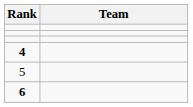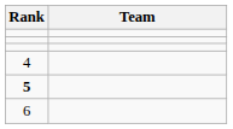row 5 | Rank: bold -> normal
row 6 | Rank: normal -> bold
row 7 | Rank: bold -> normal
